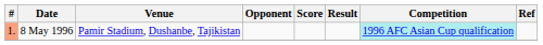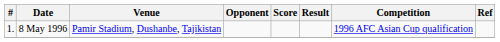8 May 1996 | #: lightsalmon background -> no background
8 May 1996 | Competition: paleturquoise background -> no background
